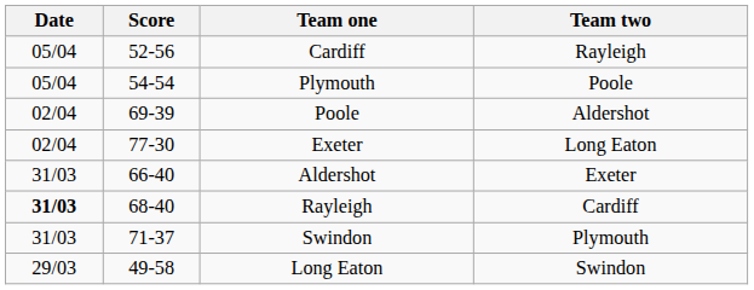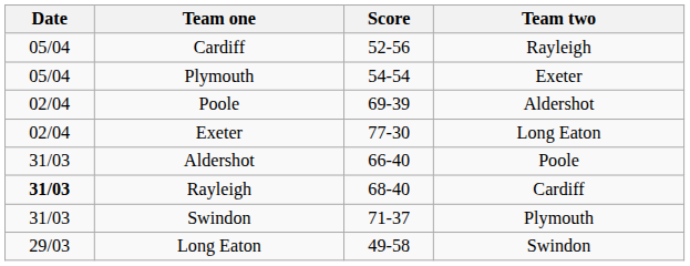columns swapped: Team one <-> Score
row 3 | Team two: Poole -> Exeter
row 6 | Team two: Exeter -> Poole
